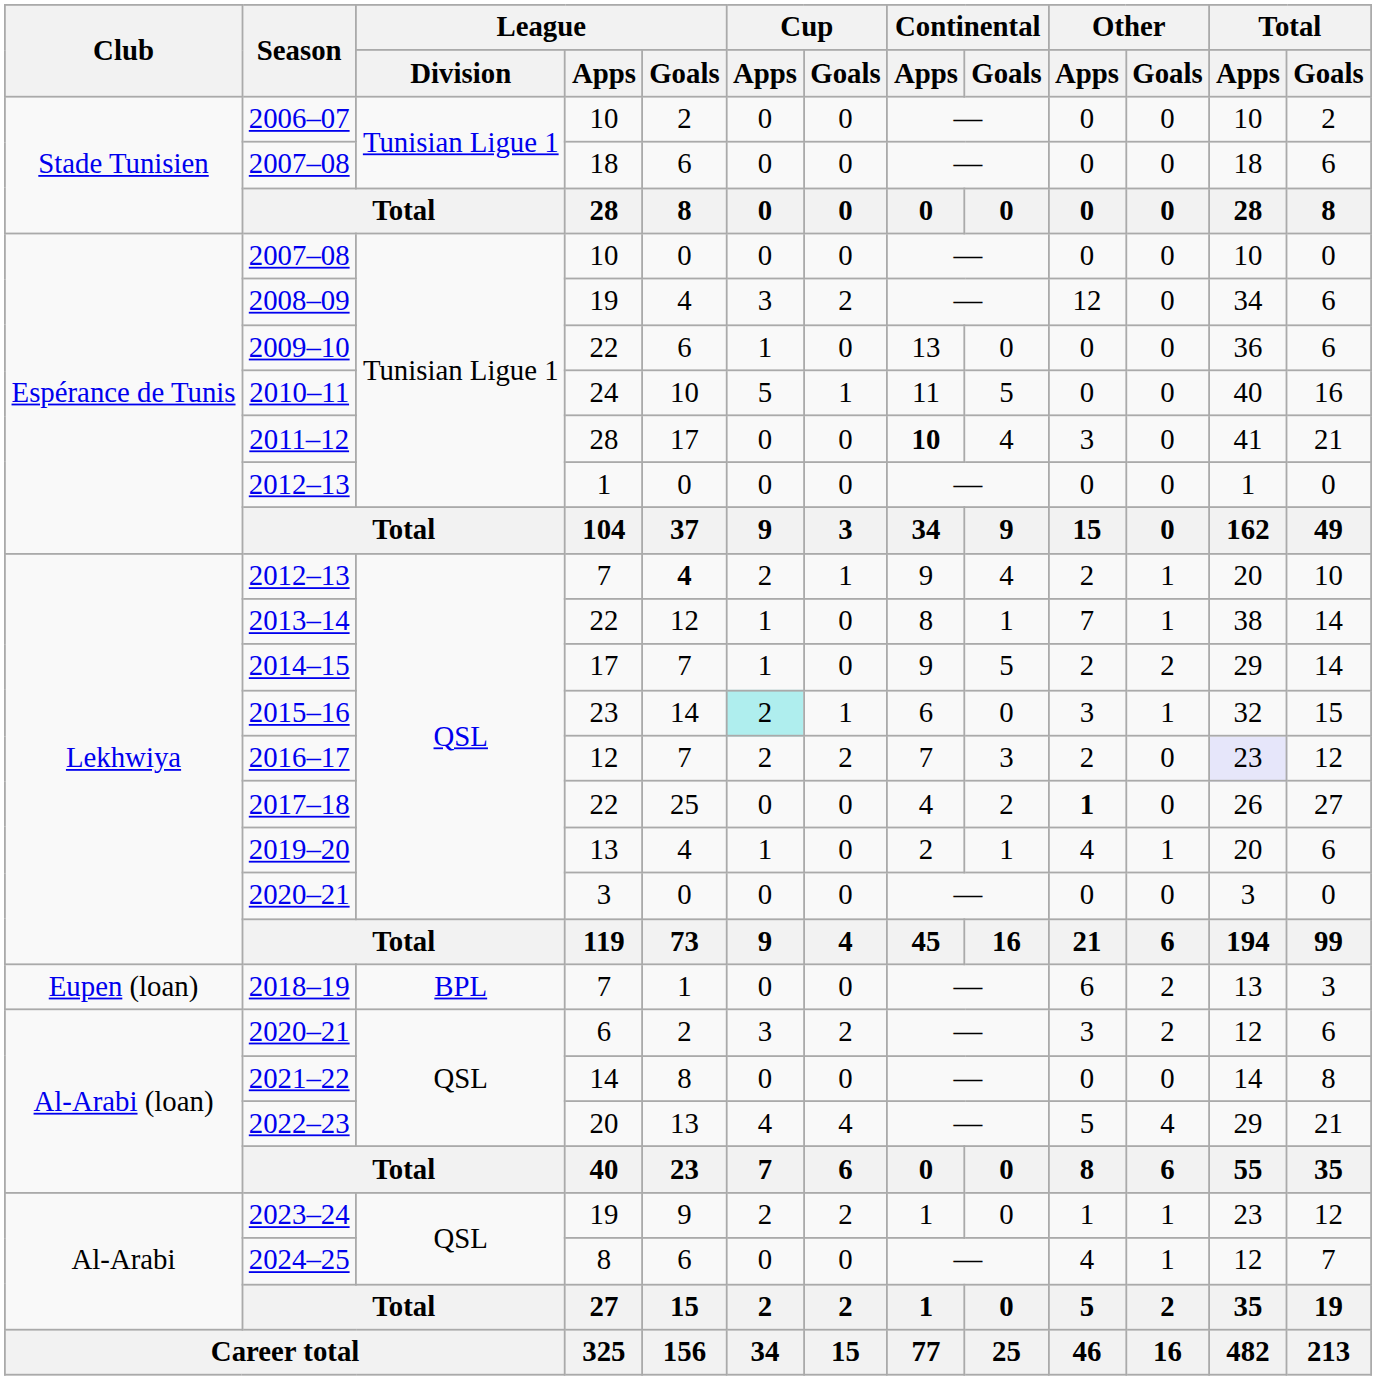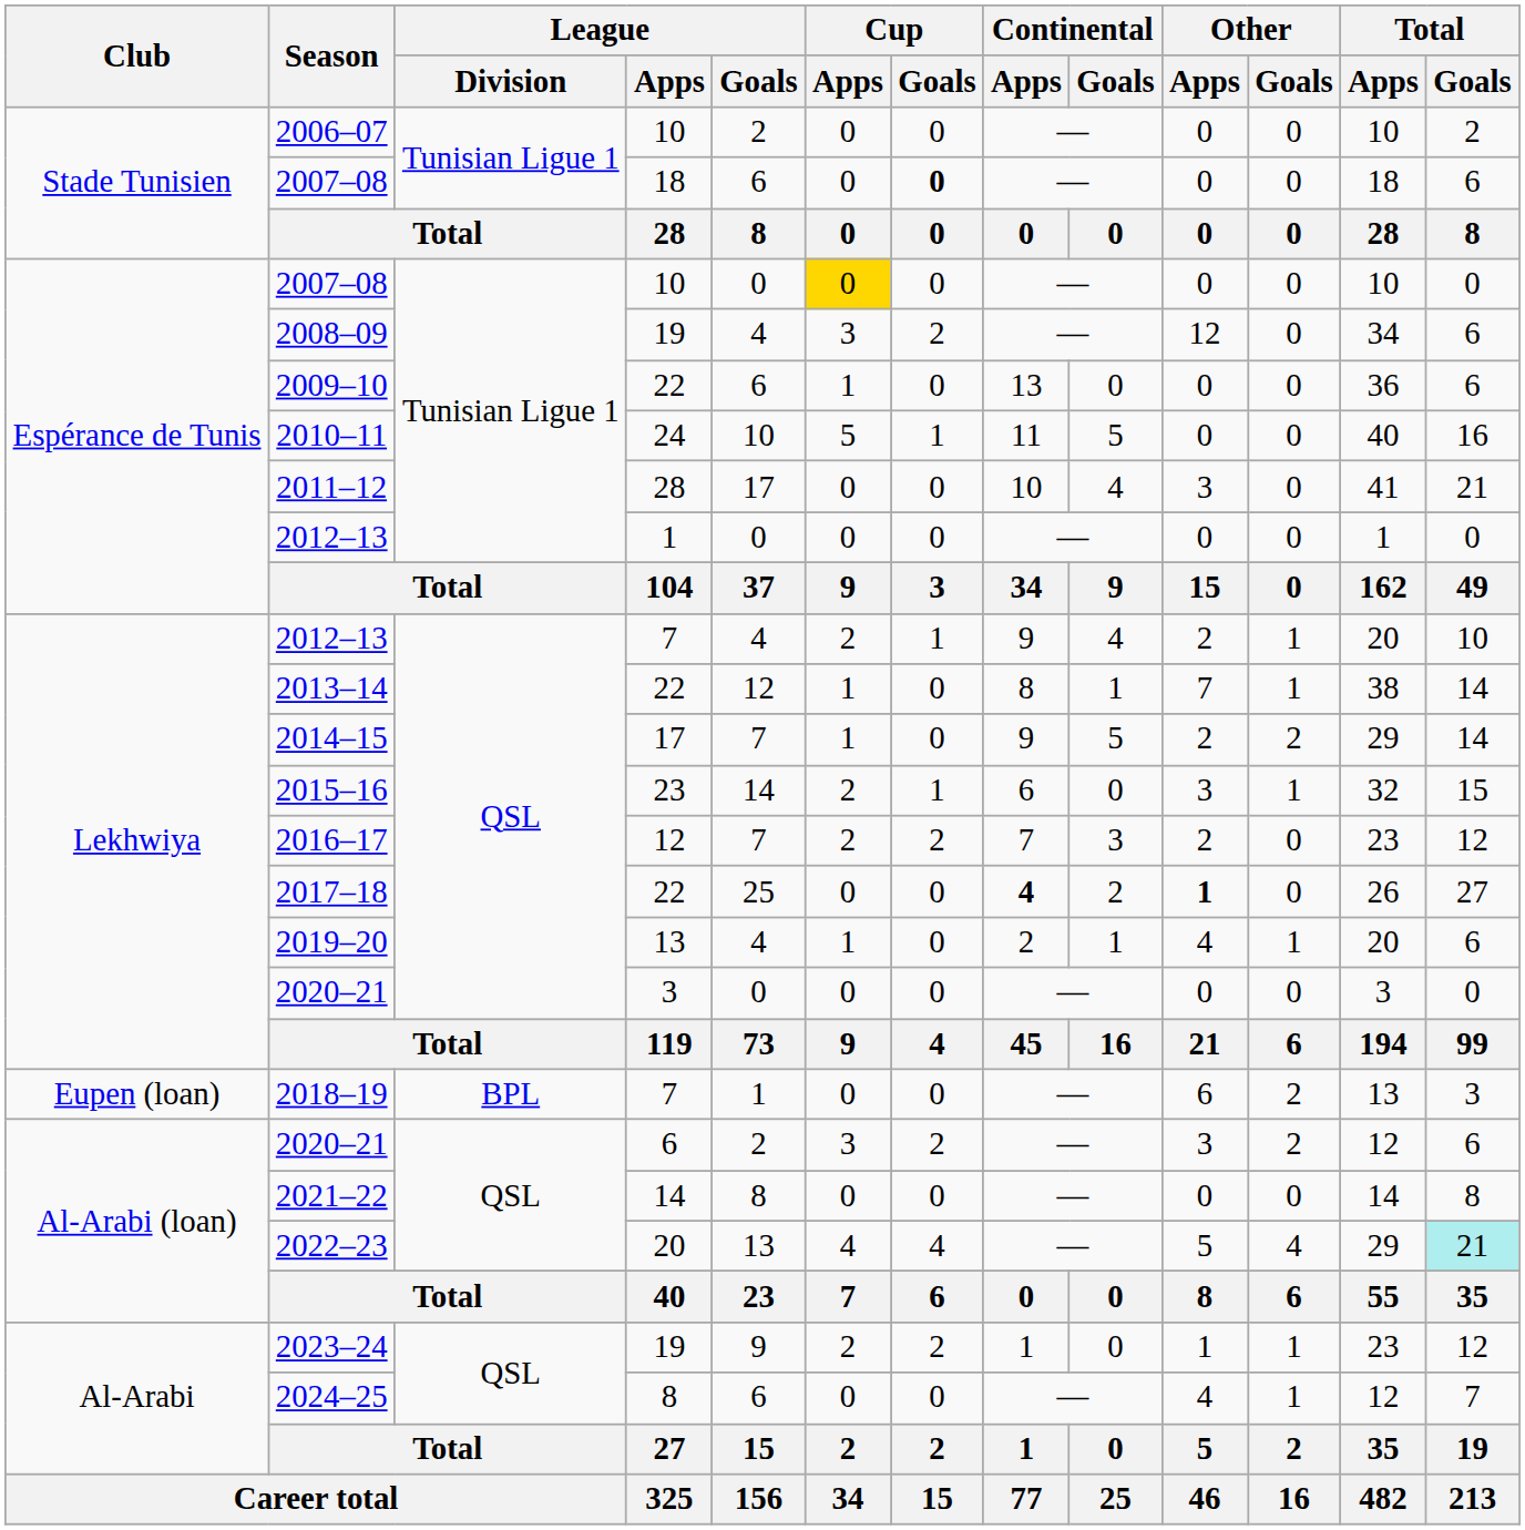2007–08 / 18 | Cup / Goals: normal -> bold
2007–08 / 10 | Cup / Apps: no background -> gold background
2011–12 | Continental / Apps: bold -> normal
2012–13 / 7 | League / Goals: bold -> normal
2015–16 | Cup / Apps: paleturquoise background -> no background
2016–17 | Total / Apps: lavender background -> no background
2017–18 | Continental / Apps: normal -> bold
2022–23 | Total / Goals: no background -> paleturquoise background
